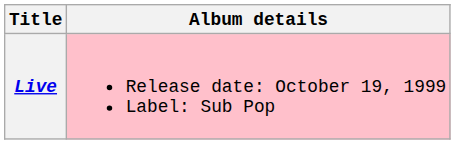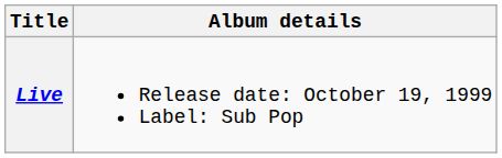Live | Album details: pink background -> no background
